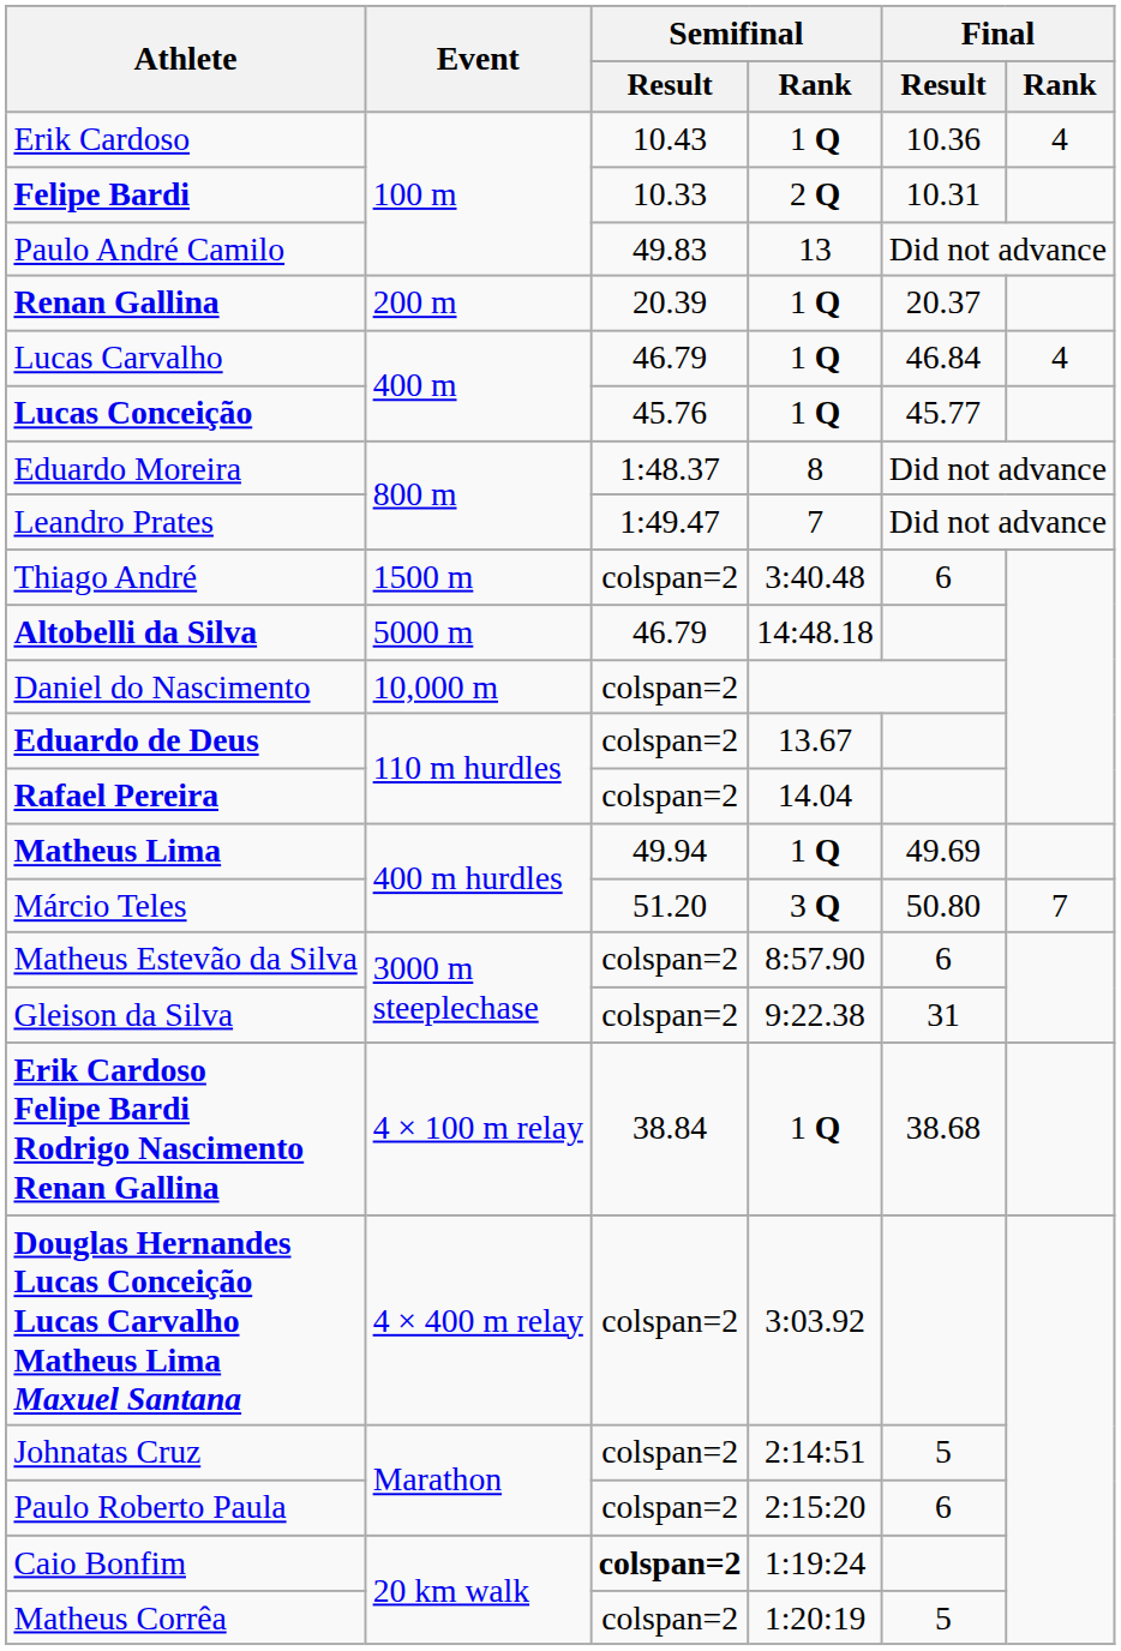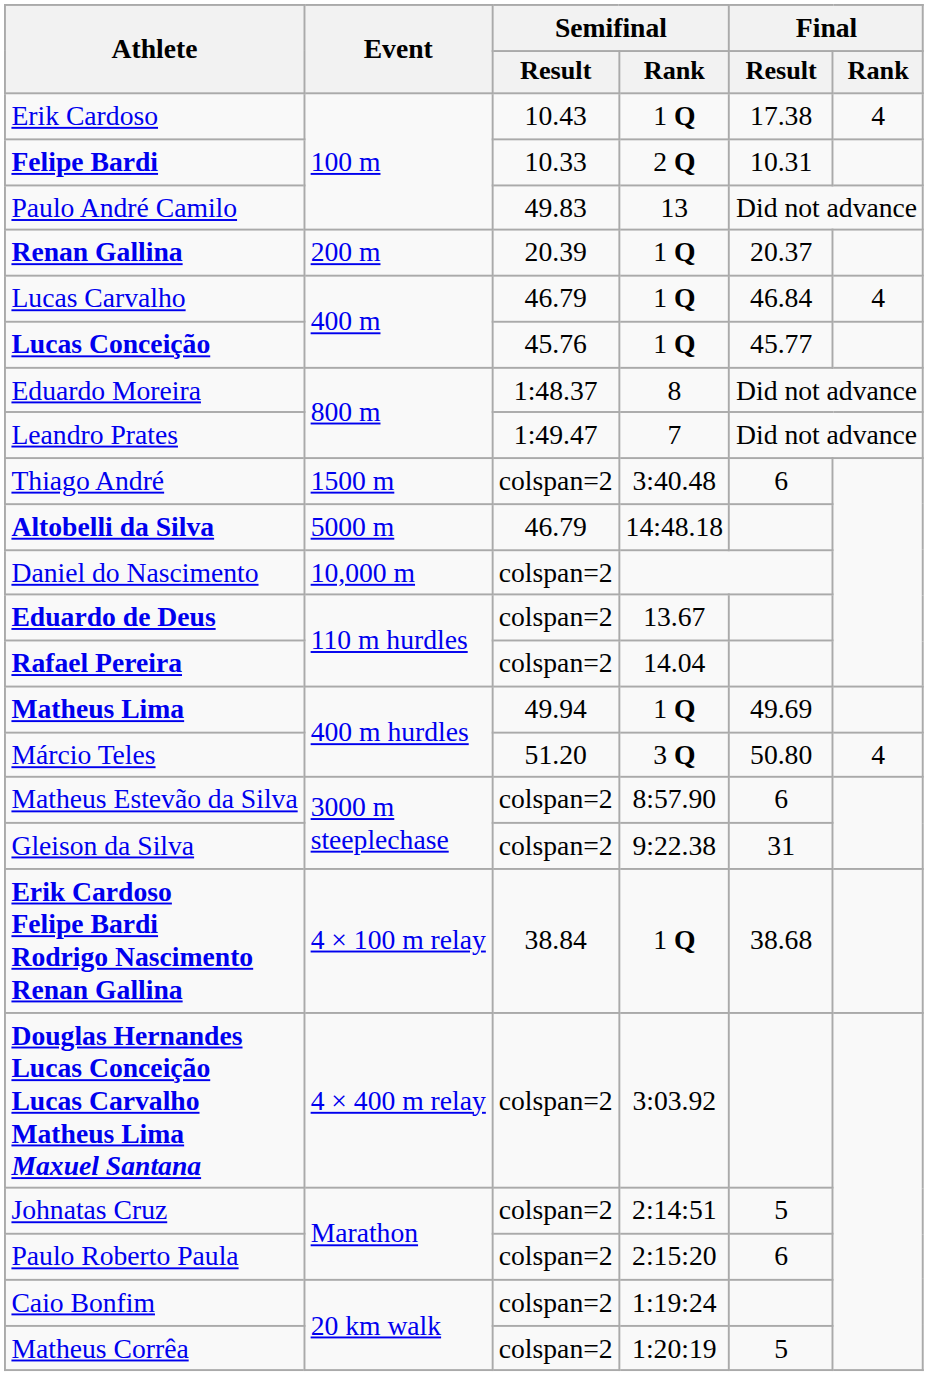Erik Cardoso | Final / Result: 10.36 -> 17.38
Márcio Teles | Final / Rank: 7 -> 4
Caio Bonfim | Semifinal / Result: bold -> normal
